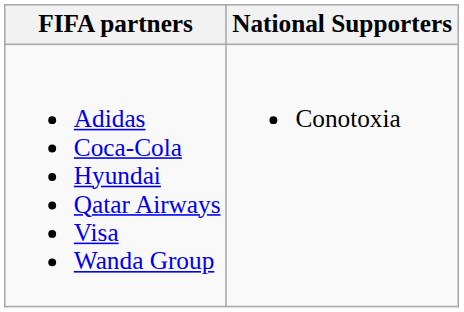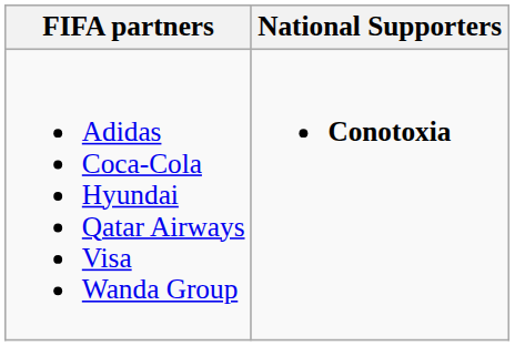Adidas Coca-Cola Hyundai Qatar Airways Visa Wanda Group | National Supporters: normal -> bold
